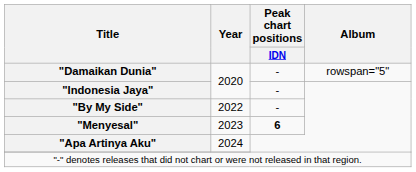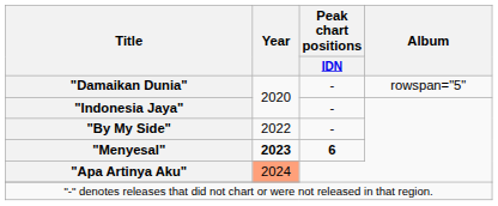"Menyesal" | Year: normal -> bold
"Apa Artinya Aku" | Year: no background -> lightsalmon background
